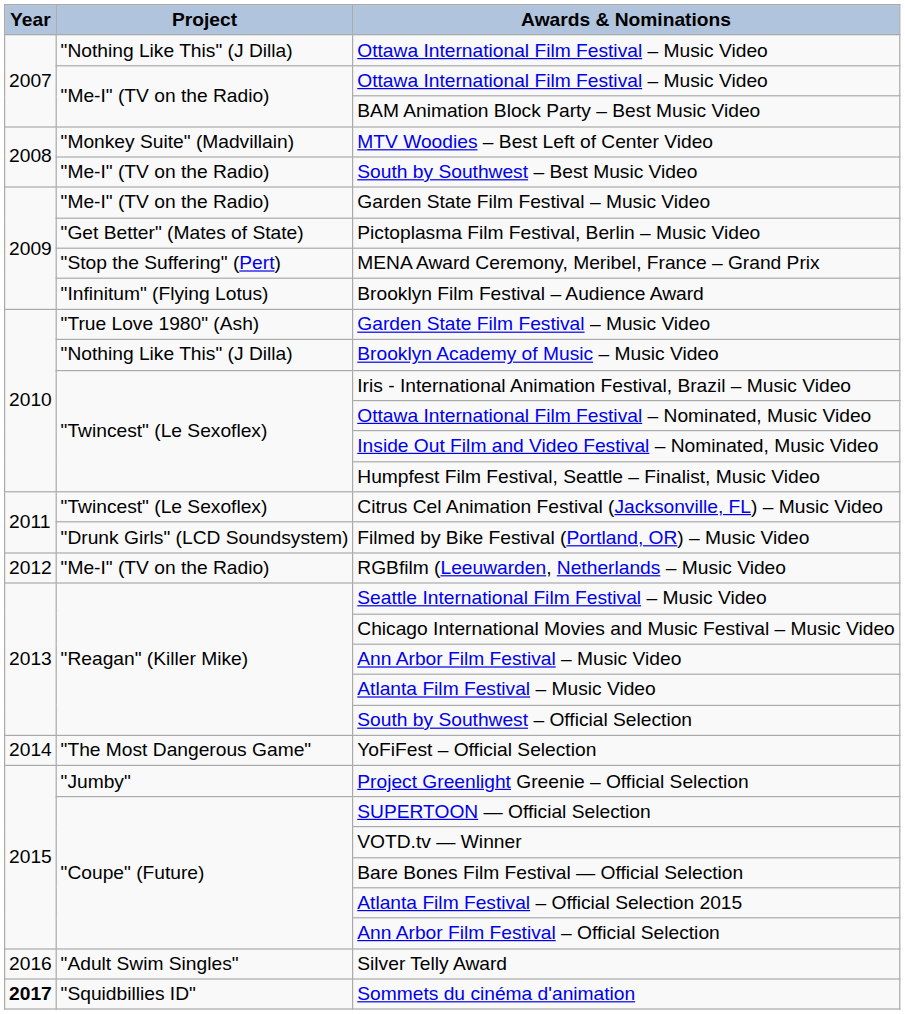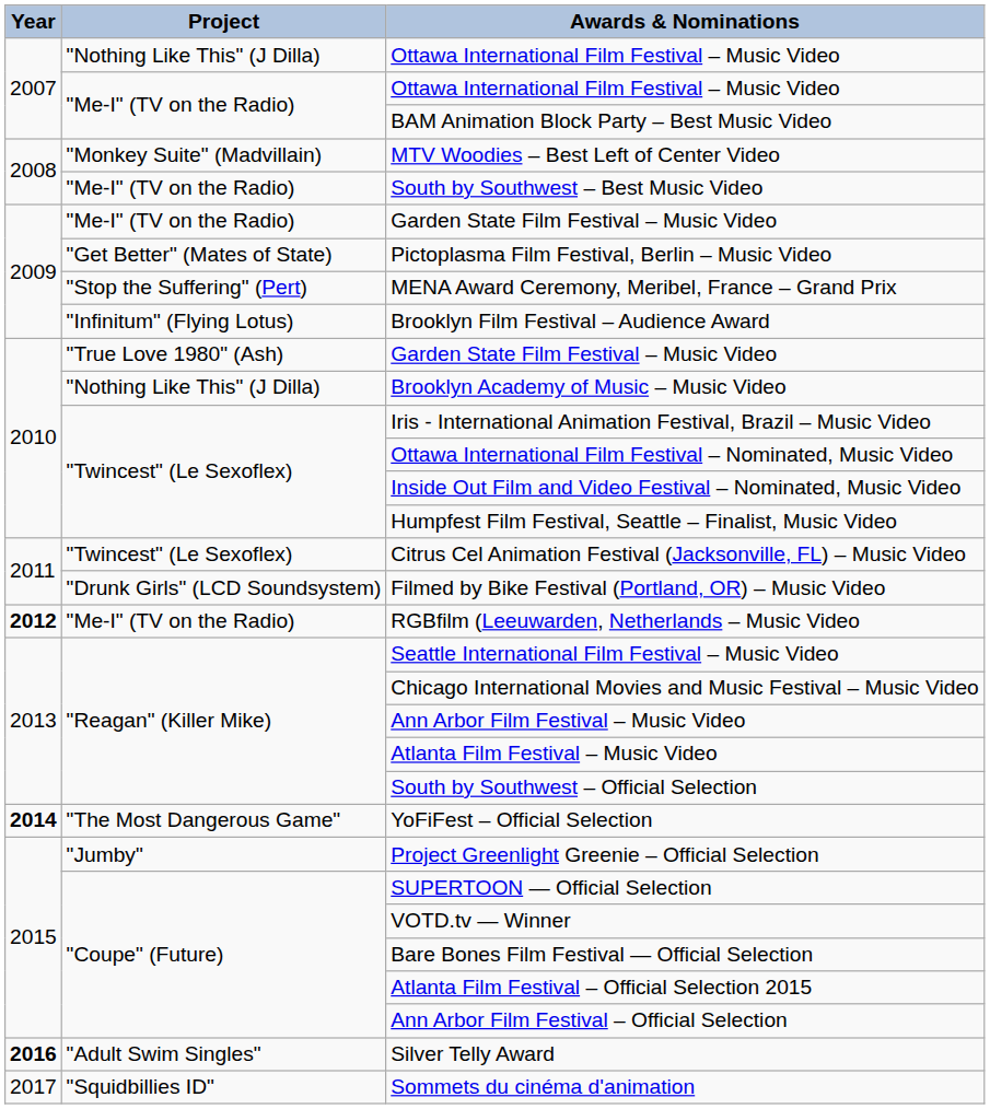RGBfilm (Leeuwarden, Netherlands – Music Video | Year: normal -> bold
YoFiFest – Official Selection | Year: normal -> bold
Silver Telly Award | Year: normal -> bold
Sommets du cinéma d'animation | Year: bold -> normal
